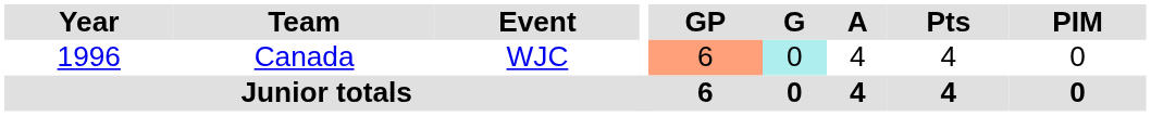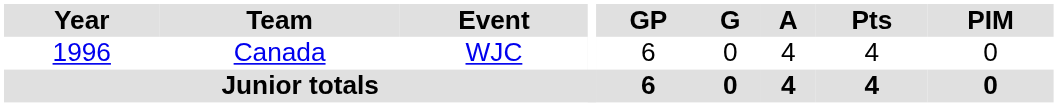Canada | GP: lightsalmon background -> no background
Canada | G: paleturquoise background -> no background
